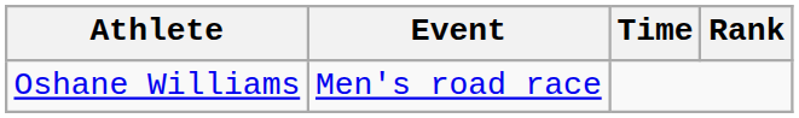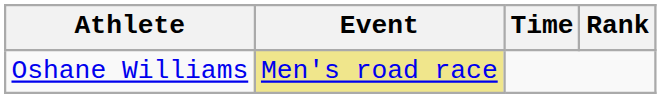Oshane Williams | Event: no background -> khaki background
